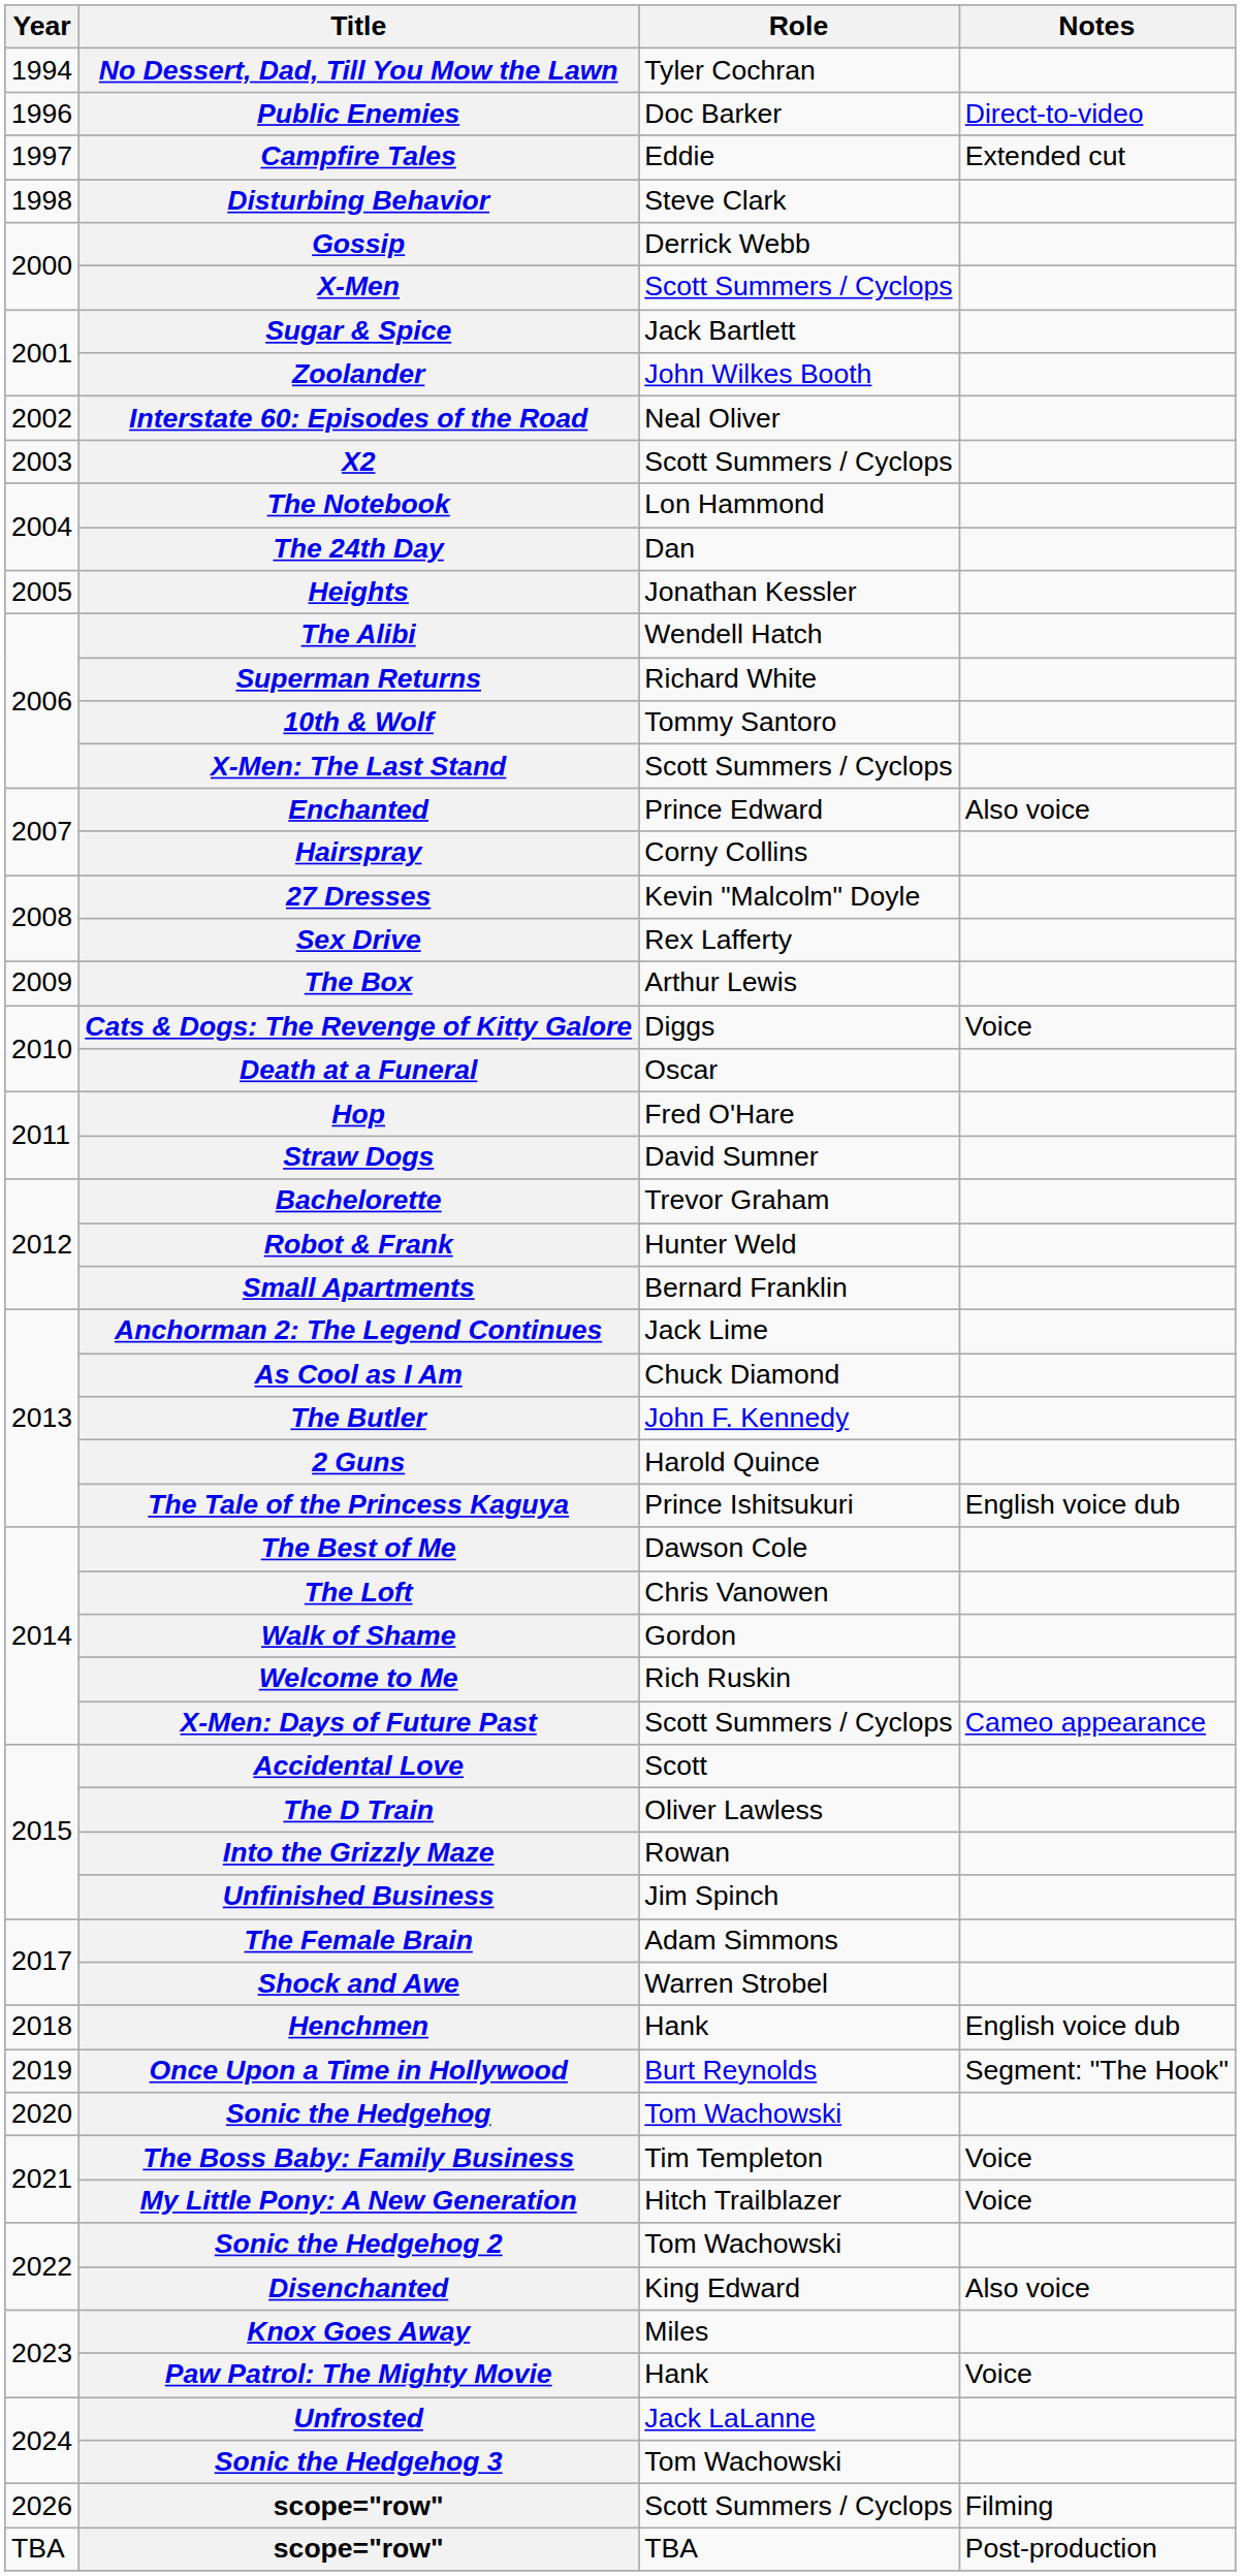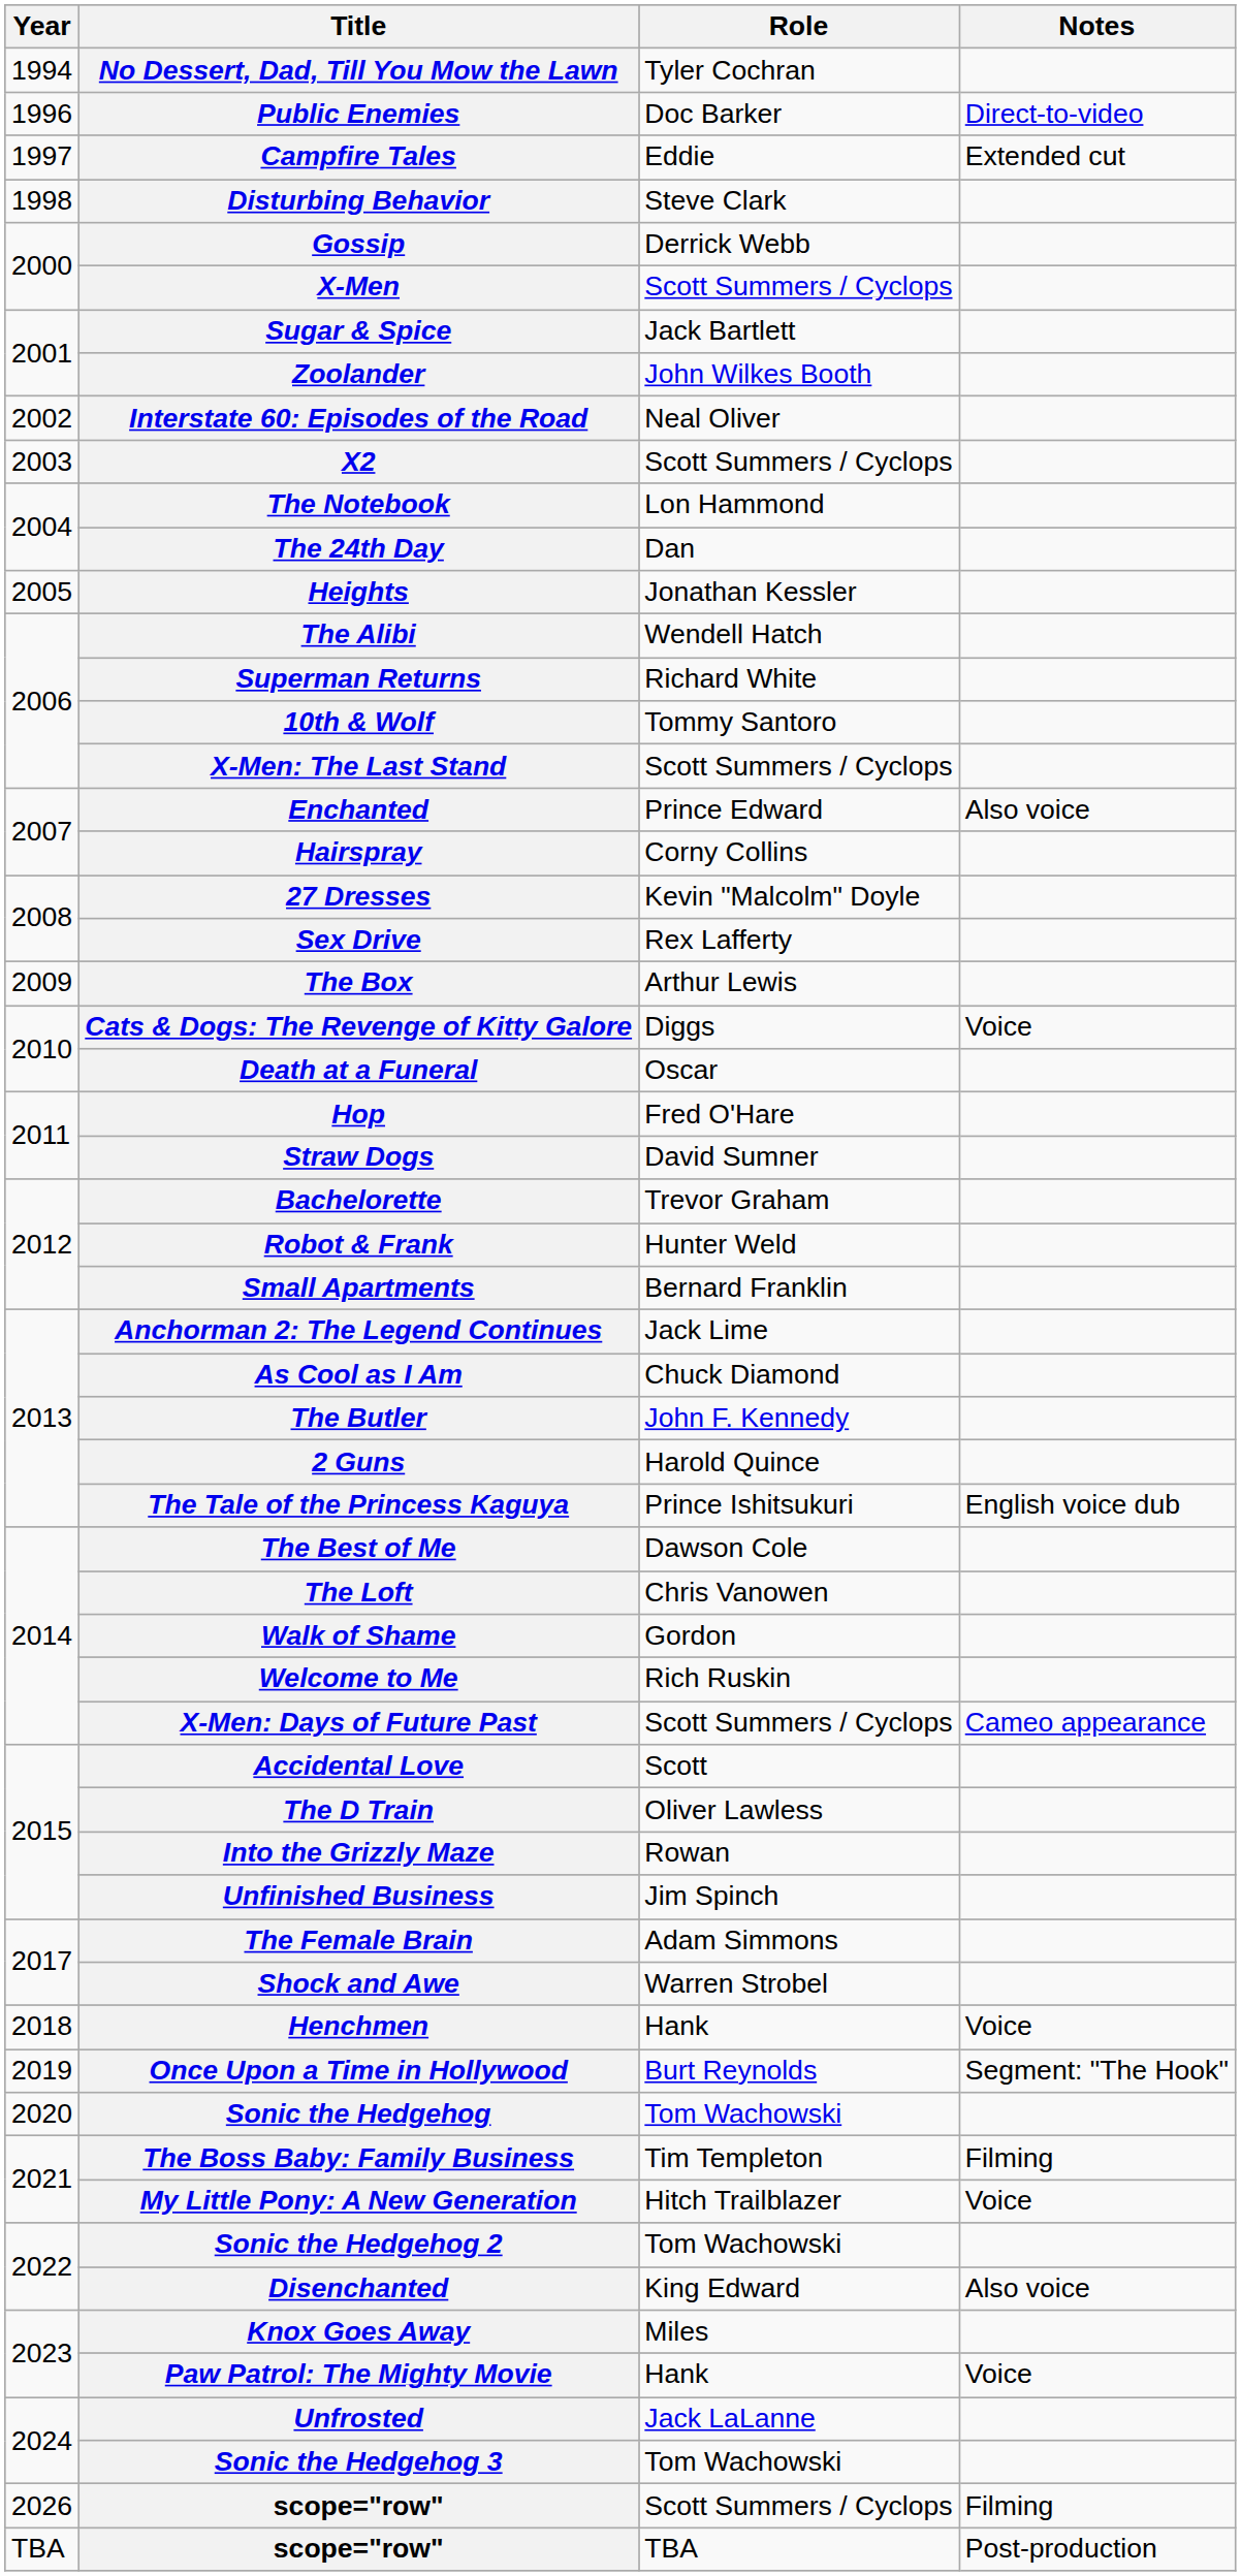Henchmen | Notes: English voice dub -> Voice
The Boss Baby: Family Business | Notes: Voice -> Filming
